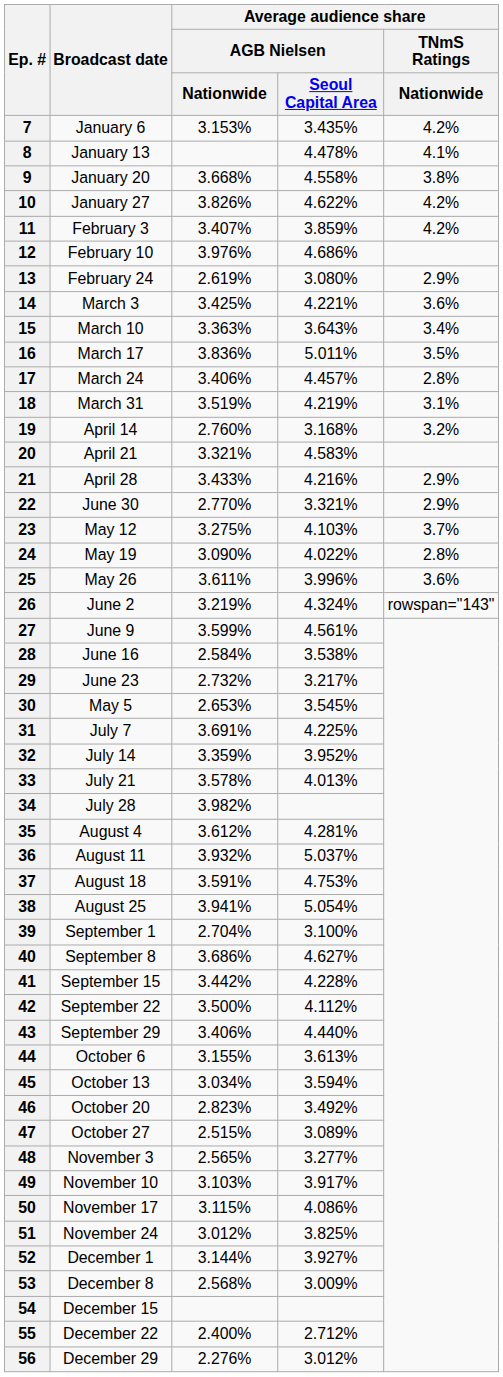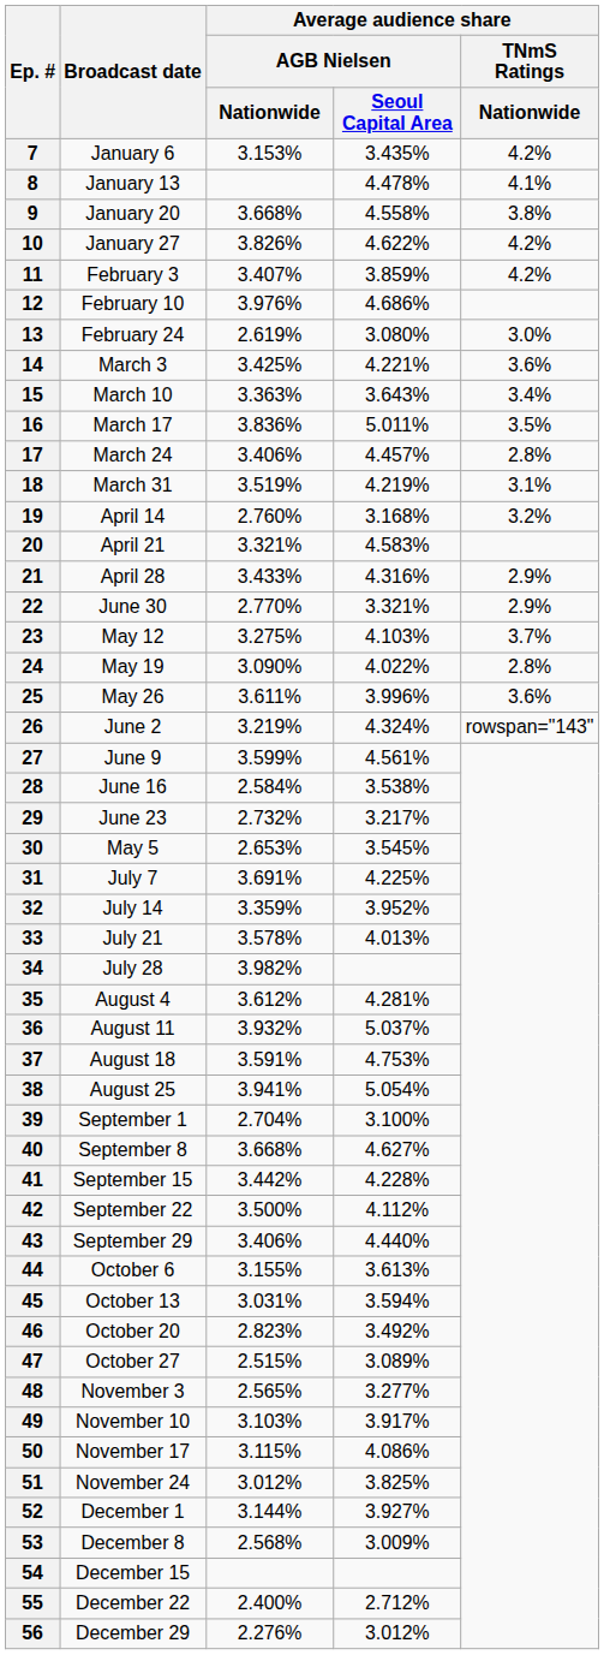13 | Average audience share / TNmS Ratings / Nationwide: 2.9% -> 3.0%
21 | Average audience share / AGB Nielsen / Seoul Capital Area: 4.216% -> 4.316%
40 | Average audience share / AGB Nielsen / Nationwide: 3.686% -> 3.668%
45 | Average audience share / AGB Nielsen / Nationwide: 3.034% -> 3.031%
